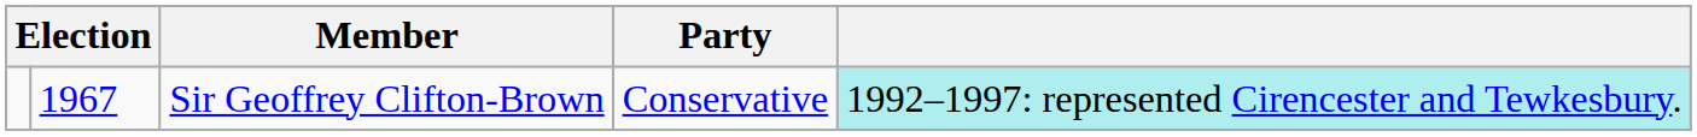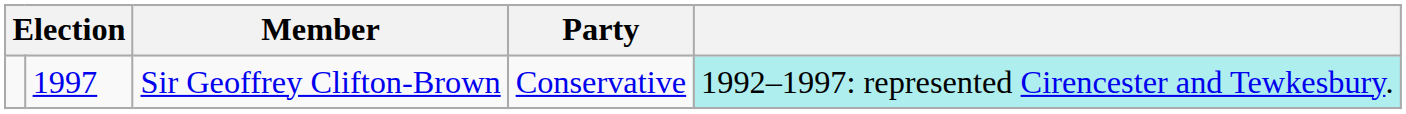Sir Geoffrey Clifton-Brown | column 2: 1967 -> 1997
